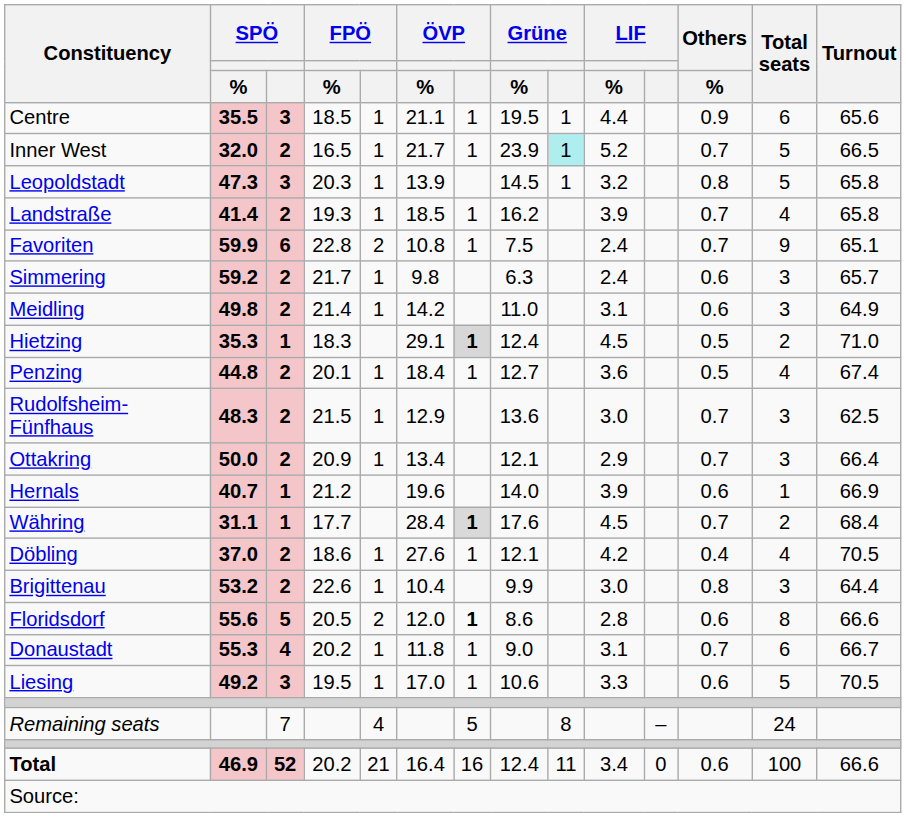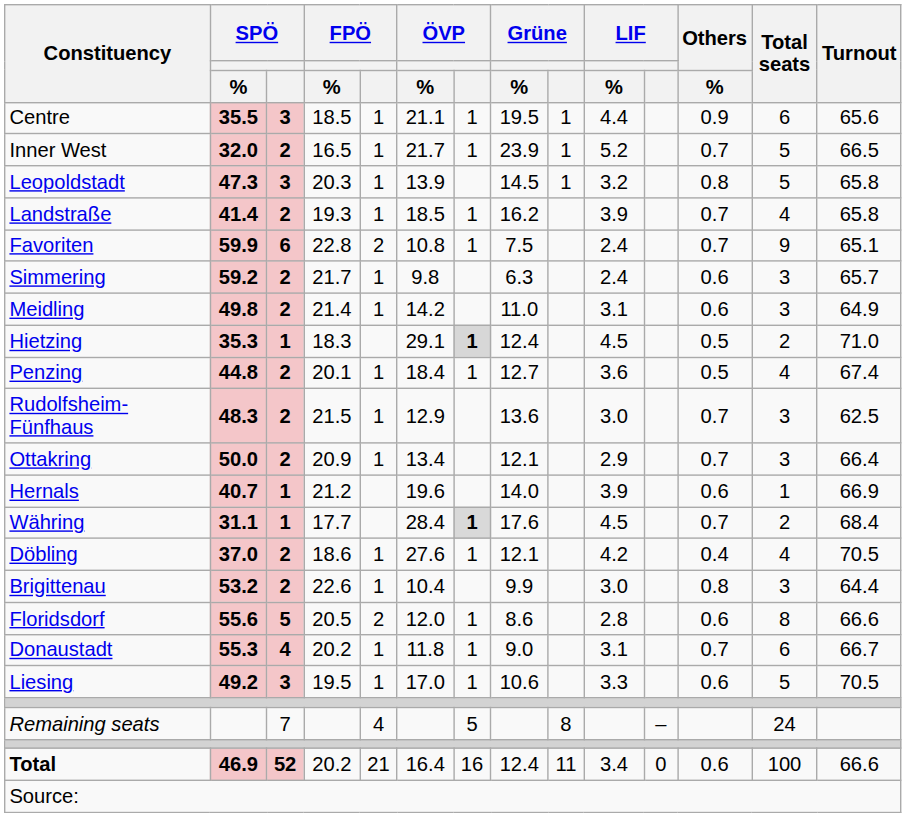Inner West | Grüne: paleturquoise background -> no background
Floridsdorf | ÖVP: bold -> normal
